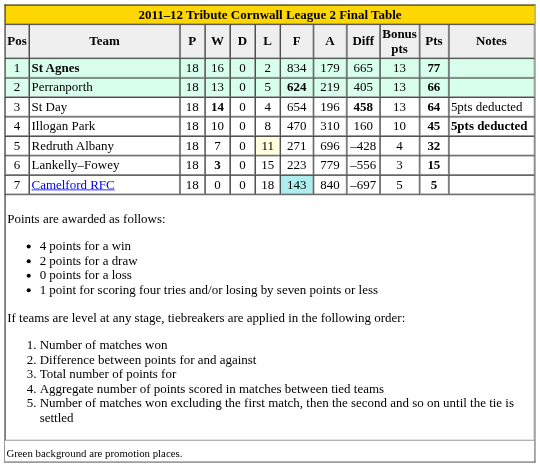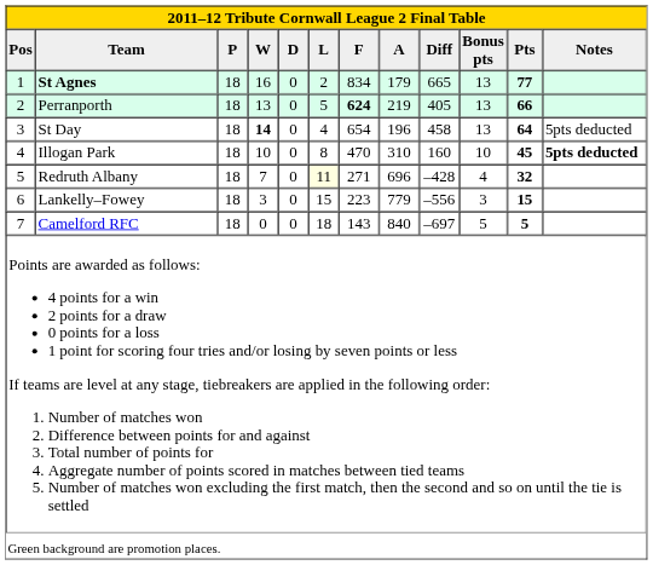St Day | Diff: bold -> normal
Lankelly–Fowey | W: bold -> normal
Camelford RFC | F: paleturquoise background -> no background
